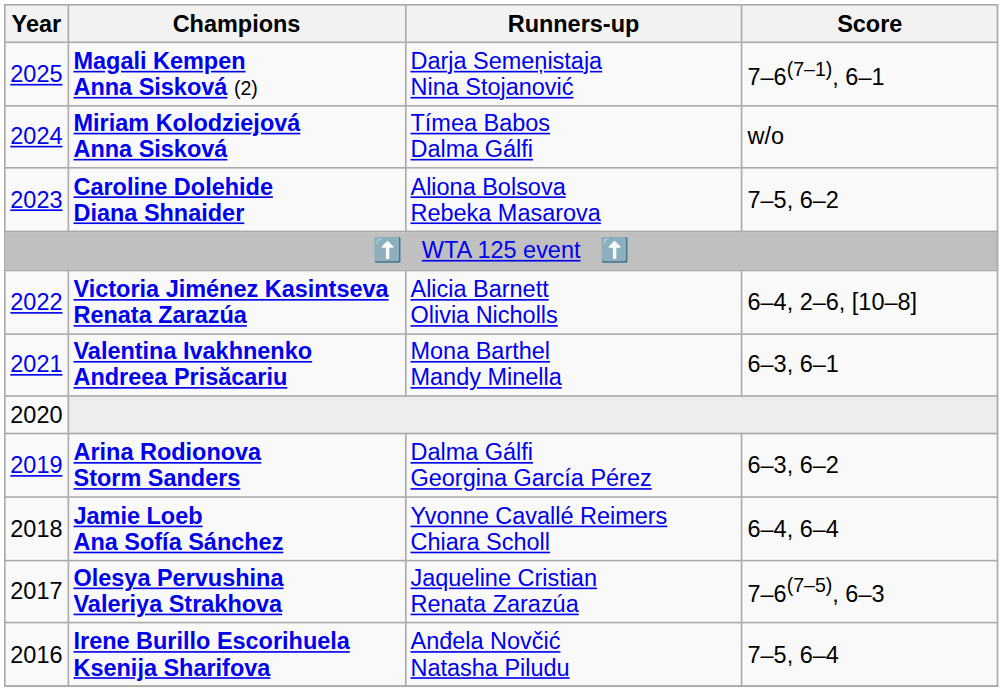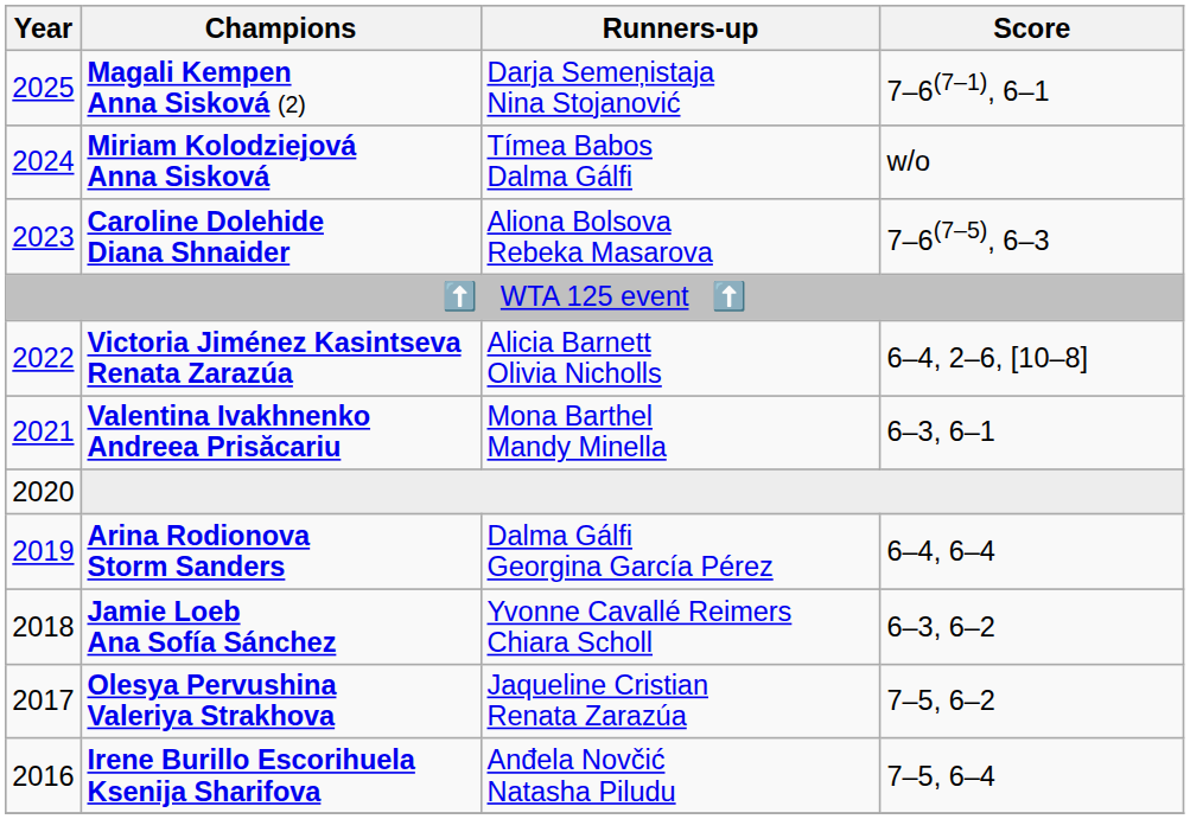Caroline Dolehide Diana Shnaider | Score: 7–5, 6–2 -> 7–6(7–5), 6–3
Arina Rodionova Storm Sanders | Score: 6–3, 6–2 -> 6–4, 6–4
Jamie Loeb Ana Sofía Sánchez | Score: 6–4, 6–4 -> 6–3, 6–2
Olesya Pervushina Valeriya Strakhova | Score: 7–6(7–5), 6–3 -> 7–5, 6–2
